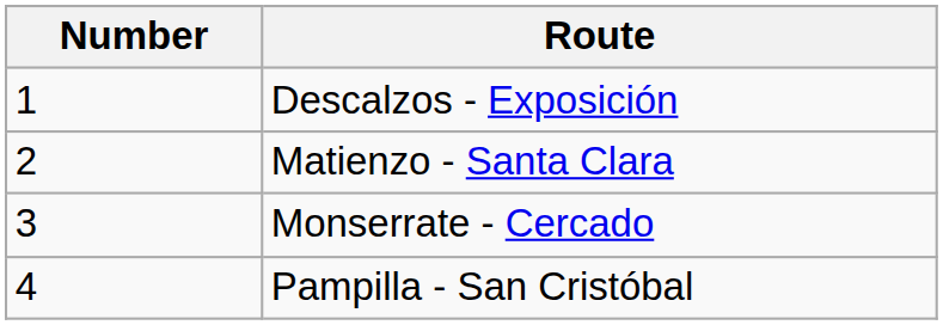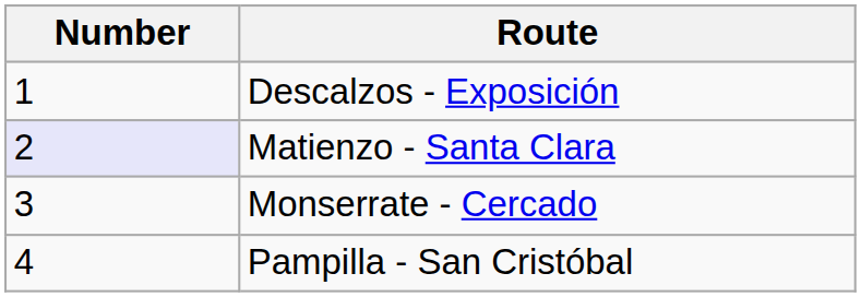Matienzo - Santa Clara | Number: no background -> lavender background
